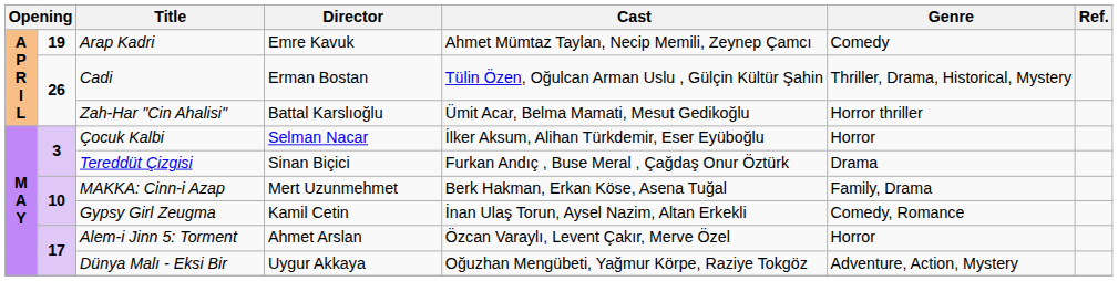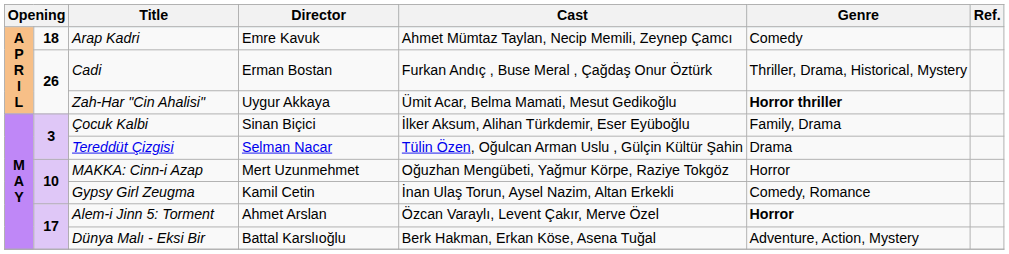Arap Kadri | column 2: 19 -> 18
Cadi | Cast: Tülin Özen, Oğulcan Arman Uslu , Gülçin Kültür Şahin -> Furkan Andıç , Buse Meral , Çağdaş Onur Öztürk
Zah-Har "Cin Ahalisi" | Director: Battal Karslıoğlu -> Uygur Akkaya
Zah-Har "Cin Ahalisi" | Genre: normal -> bold
Çocuk Kalbi | Director: Selman Nacar -> Sinan Biçici
Çocuk Kalbi | Genre: Horror -> Family, Drama
Tereddüt Çizgisi | Director: Sinan Biçici -> Selman Nacar
Tereddüt Çizgisi | Cast: Furkan Andıç , Buse Meral , Çağdaş Onur Öztürk -> Tülin Özen, Oğulcan Arman Uslu , Gülçin Kültür Şahin
MAKKA: Cinn-i Azap | Cast: Berk Hakman, Erkan Köse, Asena Tuğal -> Oğuzhan Mengübeti, Yağmur Körpe, Raziye Tokgöz
MAKKA: Cinn-i Azap | Genre: Family, Drama -> Horror
Alem-i Jinn 5: Torment | Genre: normal -> bold
Dünya Malı - Eksi Bir | Director: Uygur Akkaya -> Battal Karslıoğlu
Dünya Malı - Eksi Bir | Cast: Oğuzhan Mengübeti, Yağmur Körpe, Raziye Tokgöz -> Berk Hakman, Erkan Köse, Asena Tuğal
